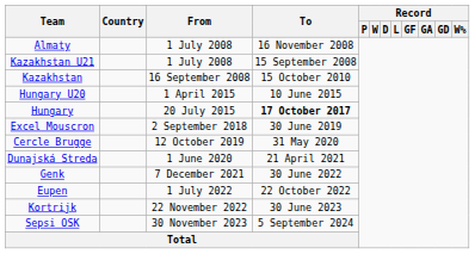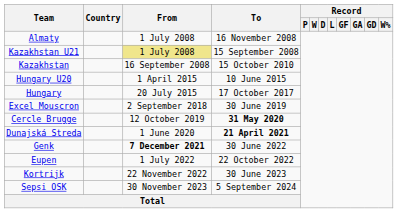Kazakhstan U21 | From: no background -> khaki background
Hungary | To: bold -> normal
Cercle Brugge | To: normal -> bold
Dunajská Streda | To: normal -> bold
Genk | From: normal -> bold
